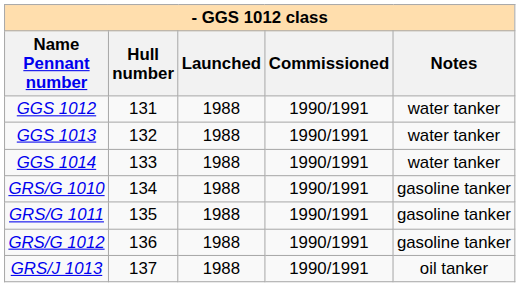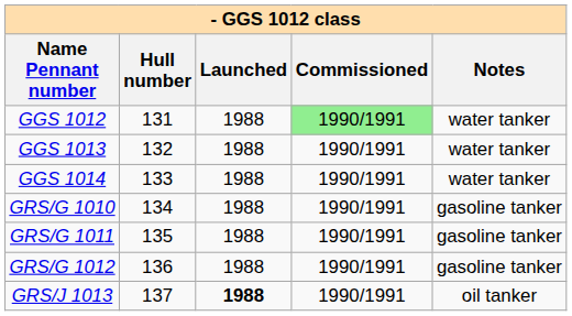GGS 1012 | Commissioned: no background -> lightgreen background
GRS/J 1013 | Launched: normal -> bold
